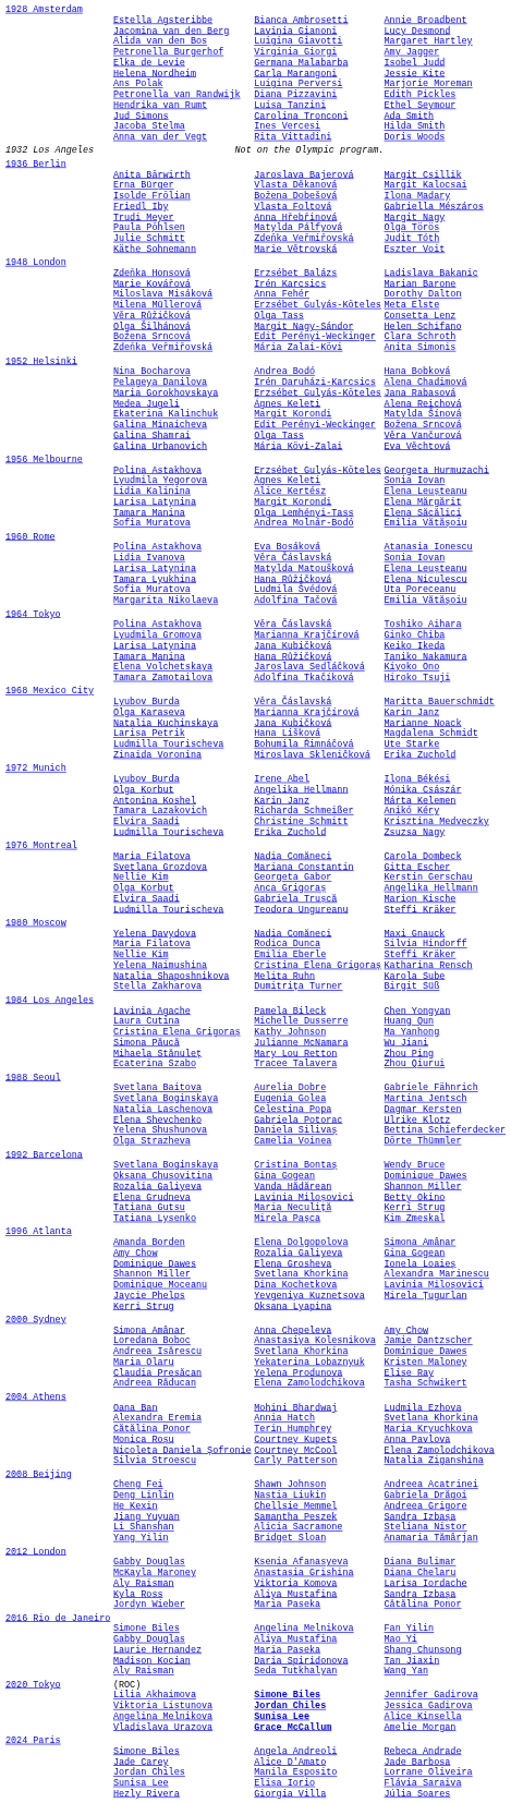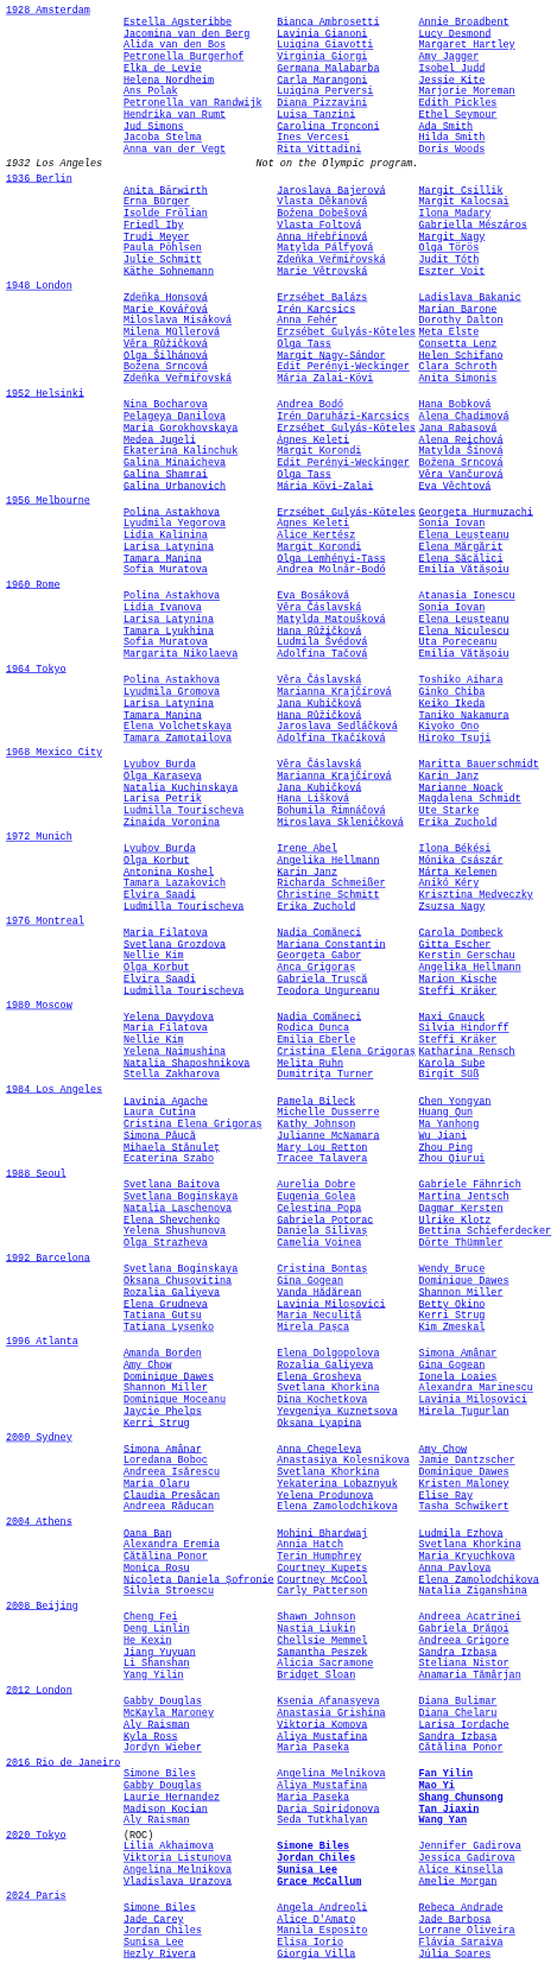2016 Rio de Janeiro | column 4: normal -> bold
